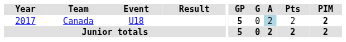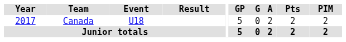Canada | GP: bold -> normal
Canada | A: lightblue background -> no background
Canada | PIM: bold -> normal
